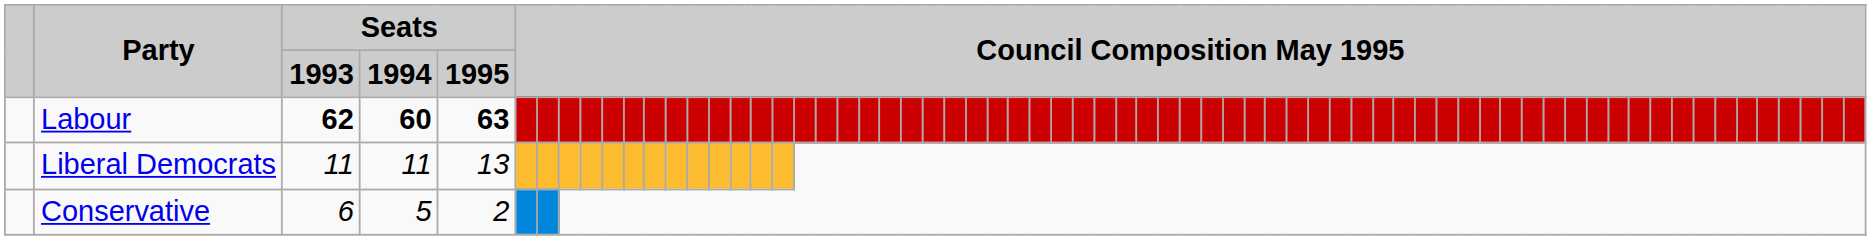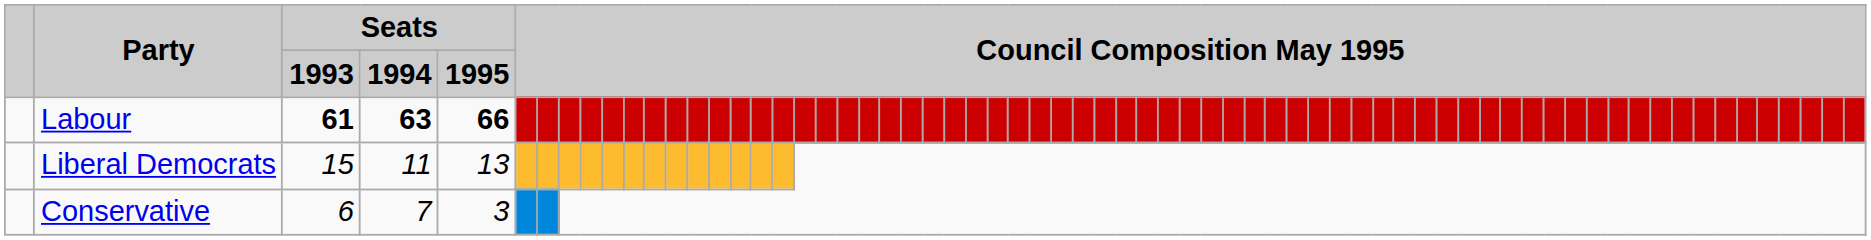Labour | Seats / 1993: 62 -> 61
Labour | Seats / 1994: 60 -> 63
Labour | Seats / 1995: 63 -> 66
Liberal Democrats | Seats / 1993: 11 -> 15
Conservative | Seats / 1994: 5 -> 7
Conservative | Seats / 1995: 2 -> 3
